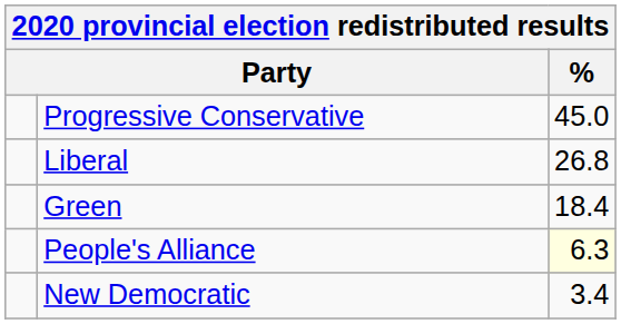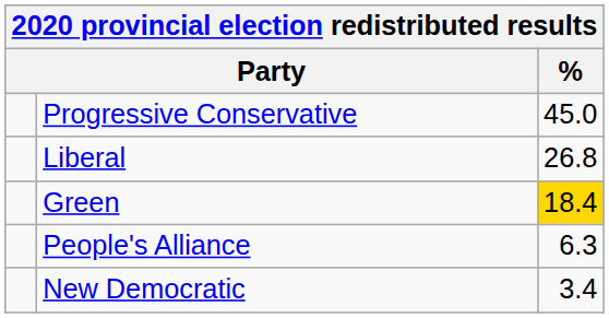Green | %: no background -> gold background
People's Alliance | %: lightyellow background -> no background
